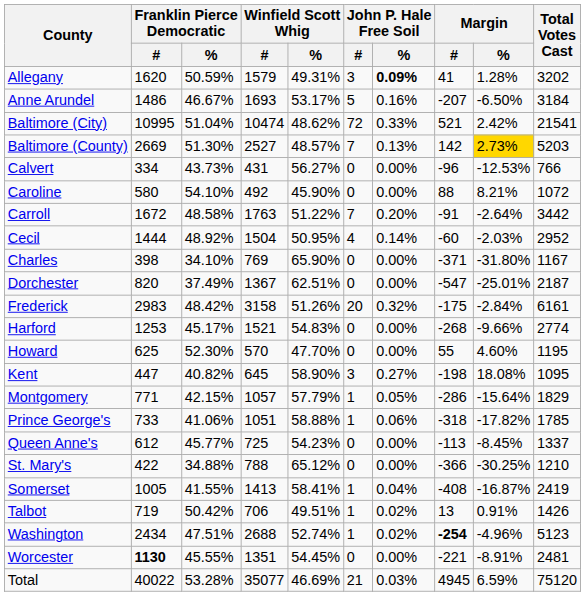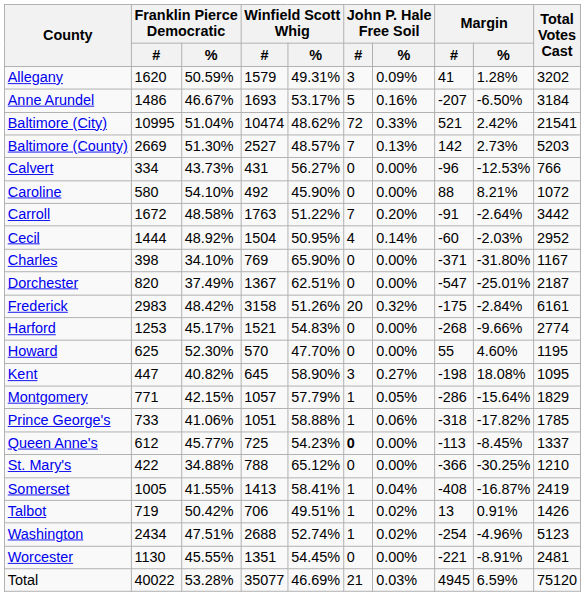Allegany | John P. Hale Free Soil / %: bold -> normal
Baltimore (County) | Margin / %: gold background -> no background
Queen Anne's | John P. Hale Free Soil / #: normal -> bold
Washington | Margin / #: bold -> normal
Worcester | Franklin Pierce Democratic / #: bold -> normal
